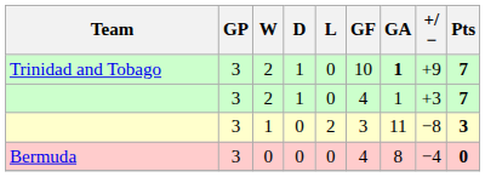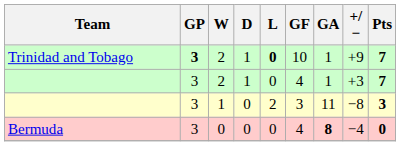Trinidad and Tobago | GP: normal -> bold
Trinidad and Tobago | L: normal -> bold
Trinidad and Tobago | GA: bold -> normal
Bermuda | GA: normal -> bold
